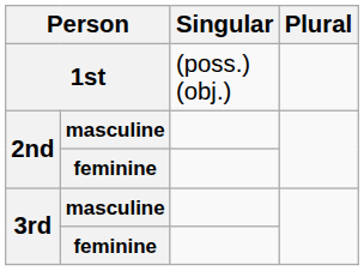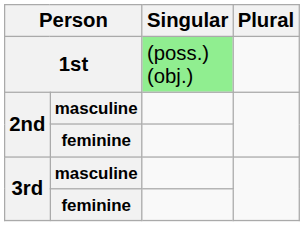1st | Singular: no background -> lightgreen background
